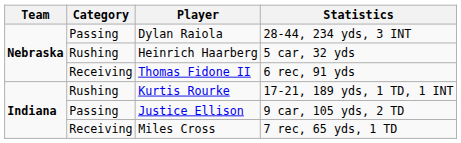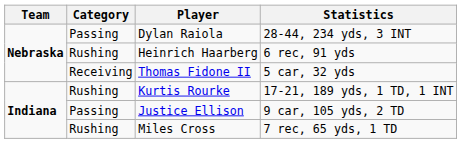Heinrich Haarberg | Statistics: 5 car, 32 yds -> 6 rec, 91 yds
Thomas Fidone II | Statistics: 6 rec, 91 yds -> 5 car, 32 yds
Miles Cross | Category: Receiving -> Rushing
